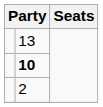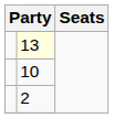13 | column 2: no background -> lightyellow background
10 | column 2: bold -> normal
